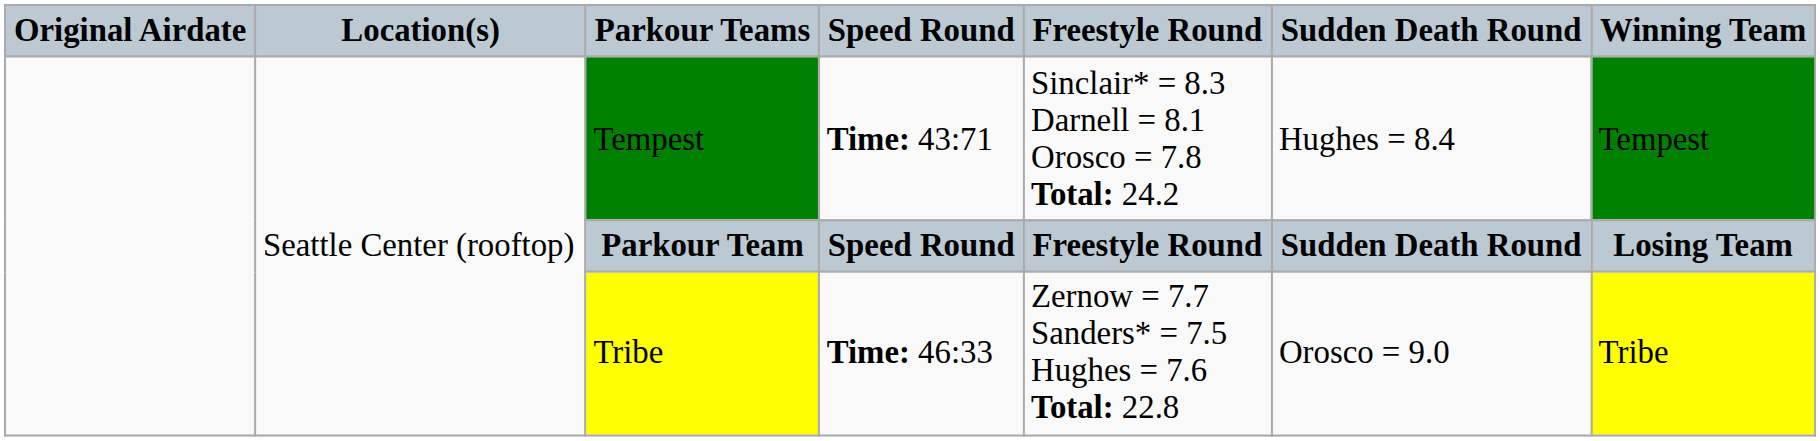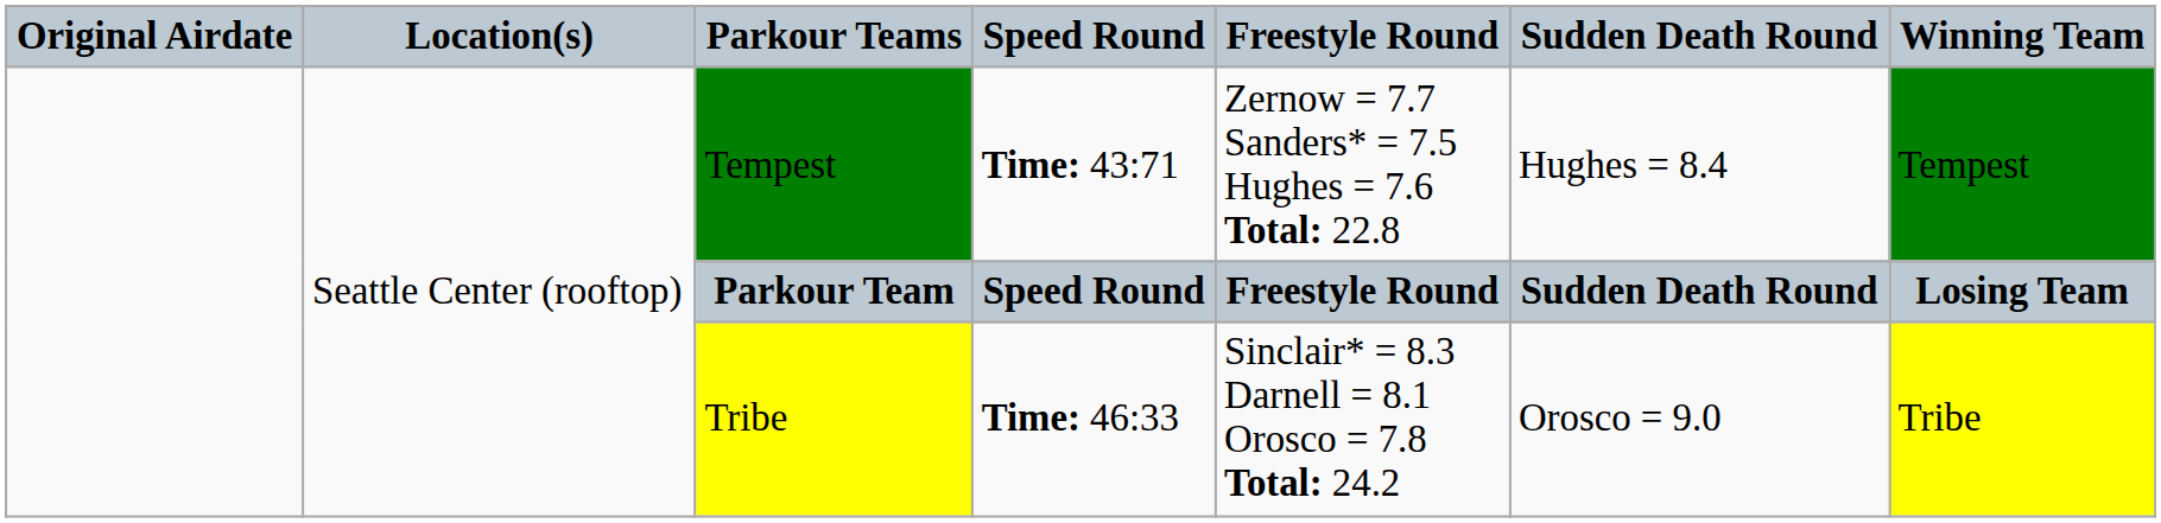row 2 | Freestyle Round: Sinclair* = 8.3 Darnell = 8.1 Orosco = 7.8 Total: 24.2 -> Zernow = 7.7 Sanders* = 7.5 Hughes = 7.6 Total: 22.8
row 4 | Freestyle Round: Zernow = 7.7 Sanders* = 7.5 Hughes = 7.6 Total: 22.8 -> Sinclair* = 8.3 Darnell = 8.1 Orosco = 7.8 Total: 24.2
